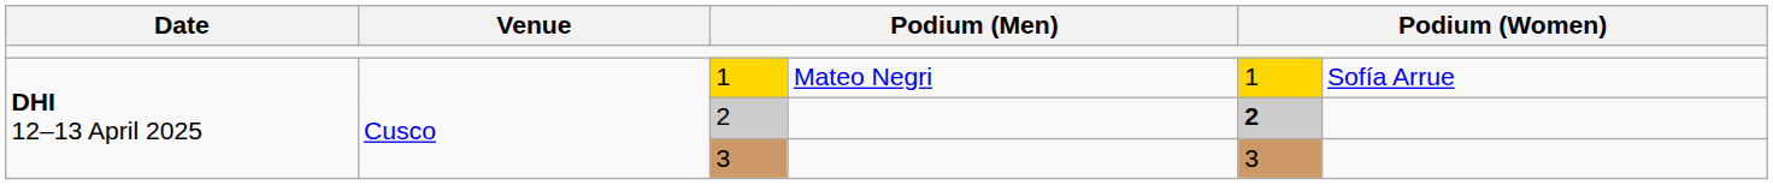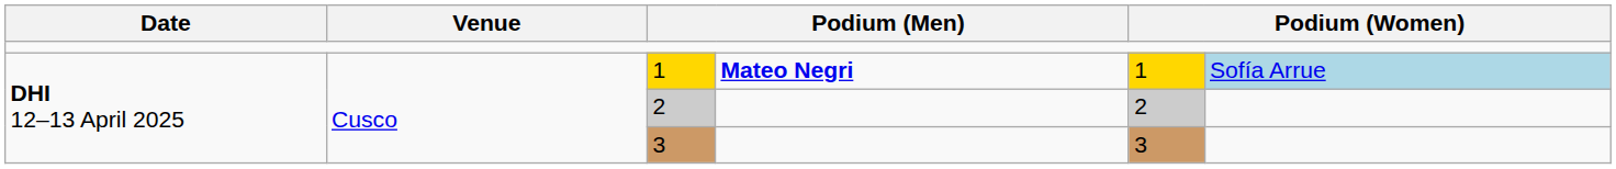row 3 | column 4: normal -> bold
row 3 | column 6: no background -> lightblue background
row 4 | column 5: bold -> normal
